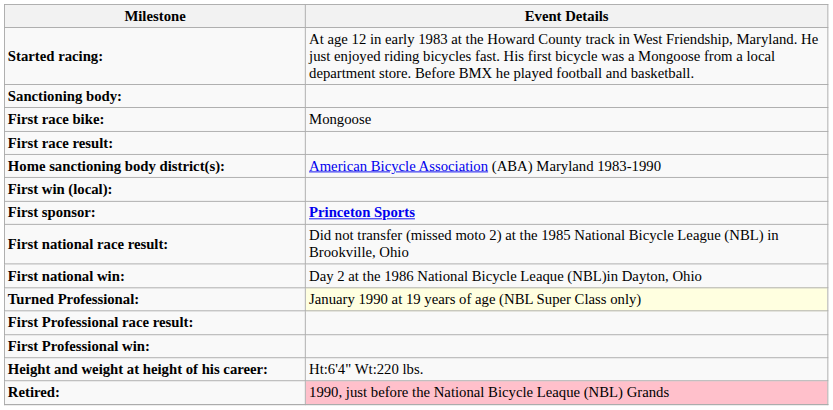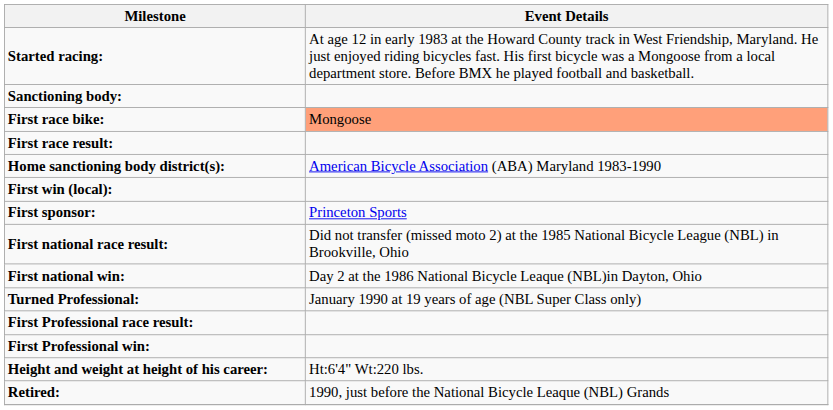First race bike: | Event Details: no background -> lightsalmon background
First sponsor: | Event Details: bold -> normal
Turned Professional: | Event Details: lightyellow background -> no background
Retired: | Event Details: pink background -> no background
